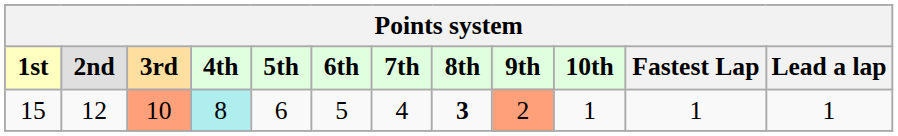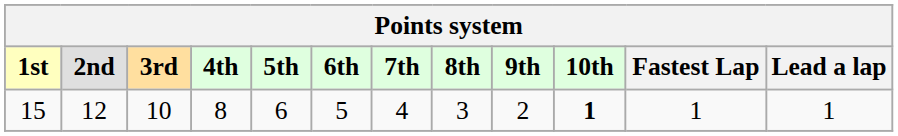15 | 3rd: lightsalmon background -> no background
15 | 4th: paleturquoise background -> no background
15 | 8th: bold -> normal
15 | 9th: lightsalmon background -> no background
15 | 10th: normal -> bold
